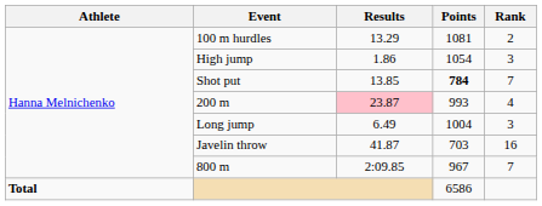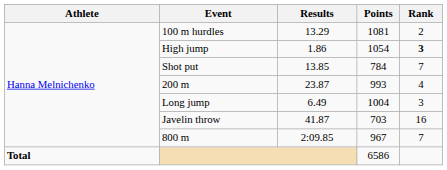High jump | Rank: normal -> bold
Shot put | Points: bold -> normal
200 m | Results: pink background -> no background
